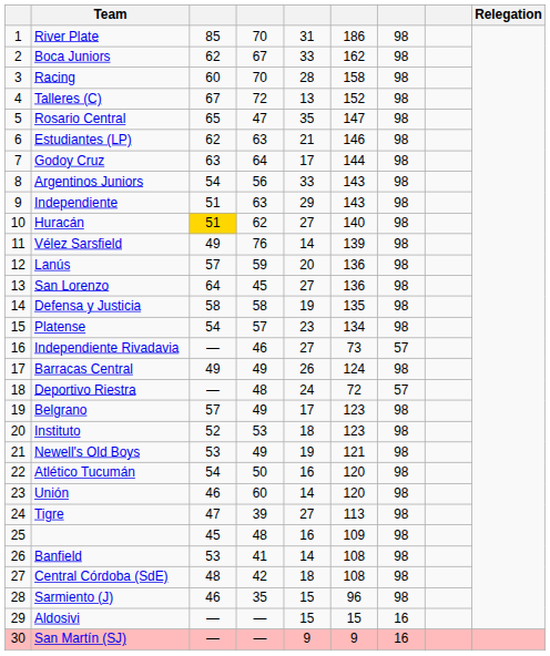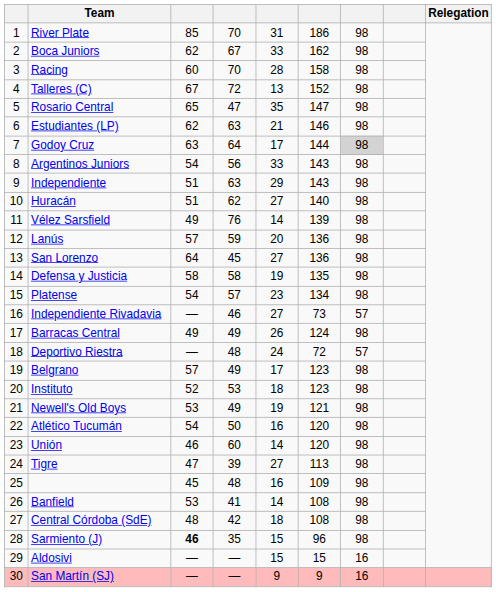Godoy Cruz | column 7: no background -> lightgrey background
Huracán | column 3: gold background -> no background
Sarmiento (J) | column 3: normal -> bold
